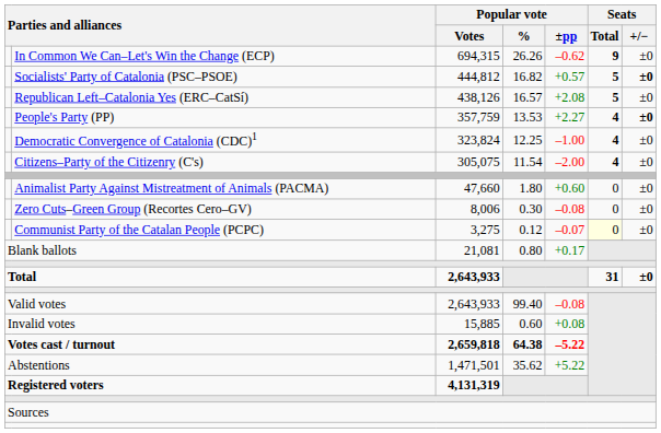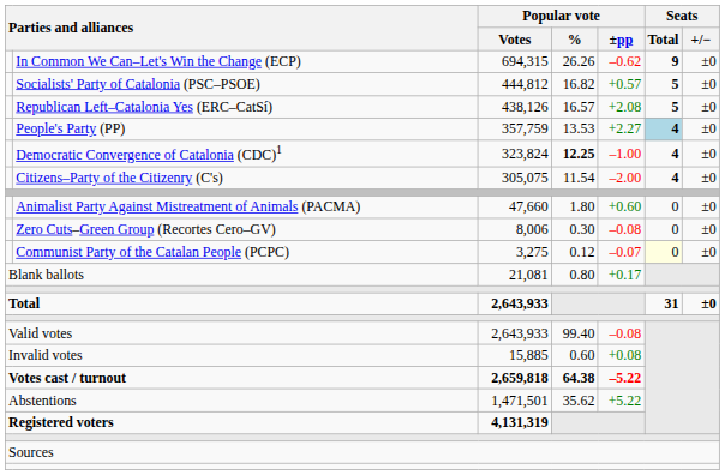Socialists' Party of Catalonia (PSC–PSOE) | Seats / +/−: bold -> normal
People's Party (PP) | Seats / Total: no background -> lightblue background
People's Party (PP) | Seats / +/−: bold -> normal
Democratic Convergence of Catalonia (CDC)1 | Popular vote / %: normal -> bold
